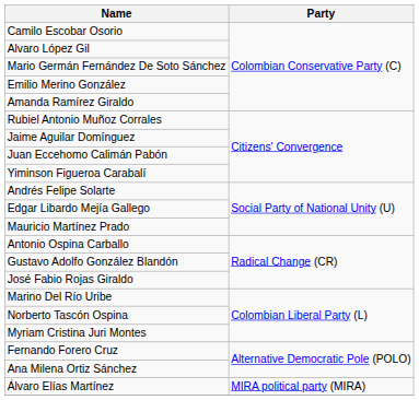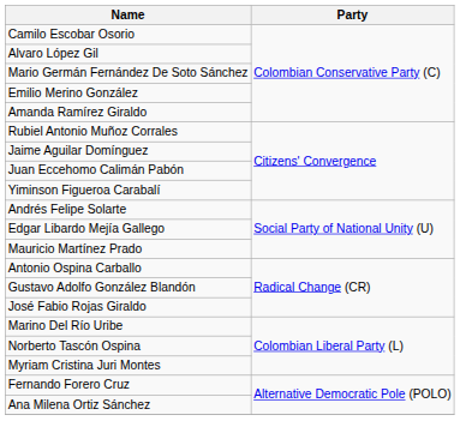- row: Álvaro Elías Martínez | MIRA political party (MIRA)
